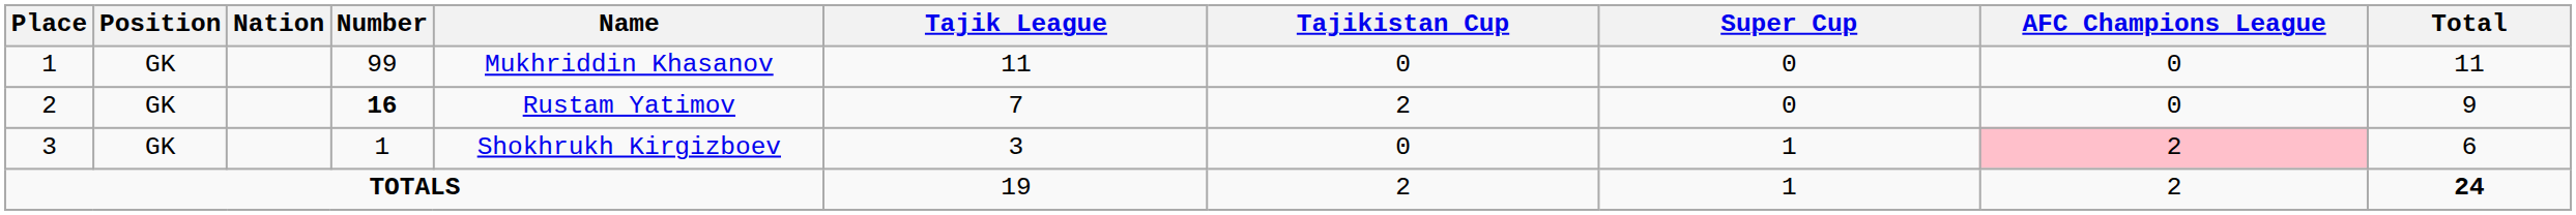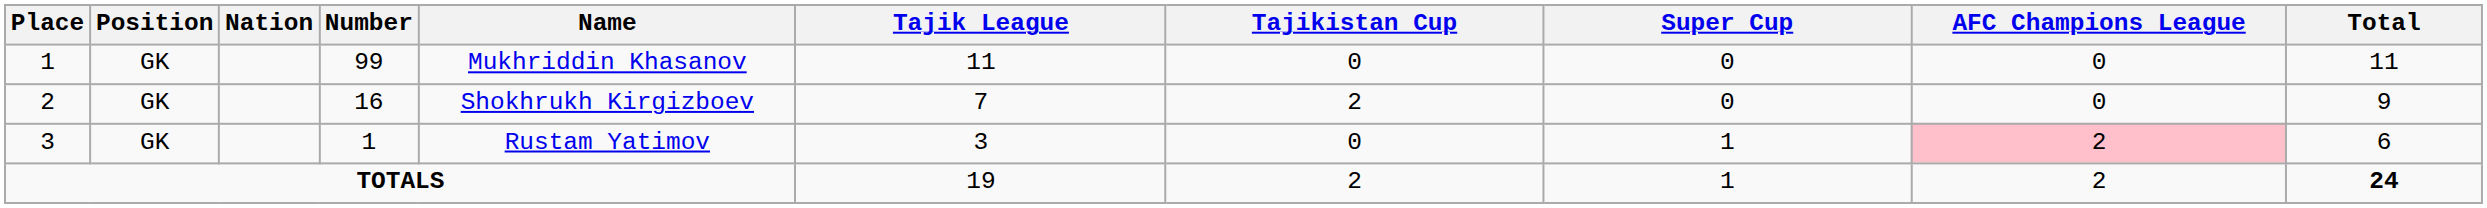row 3 | Number: bold -> normal
row 3 | Name: Rustam Yatimov -> Shokhrukh Kirgizboev
row 4 | Name: Shokhrukh Kirgizboev -> Rustam Yatimov
